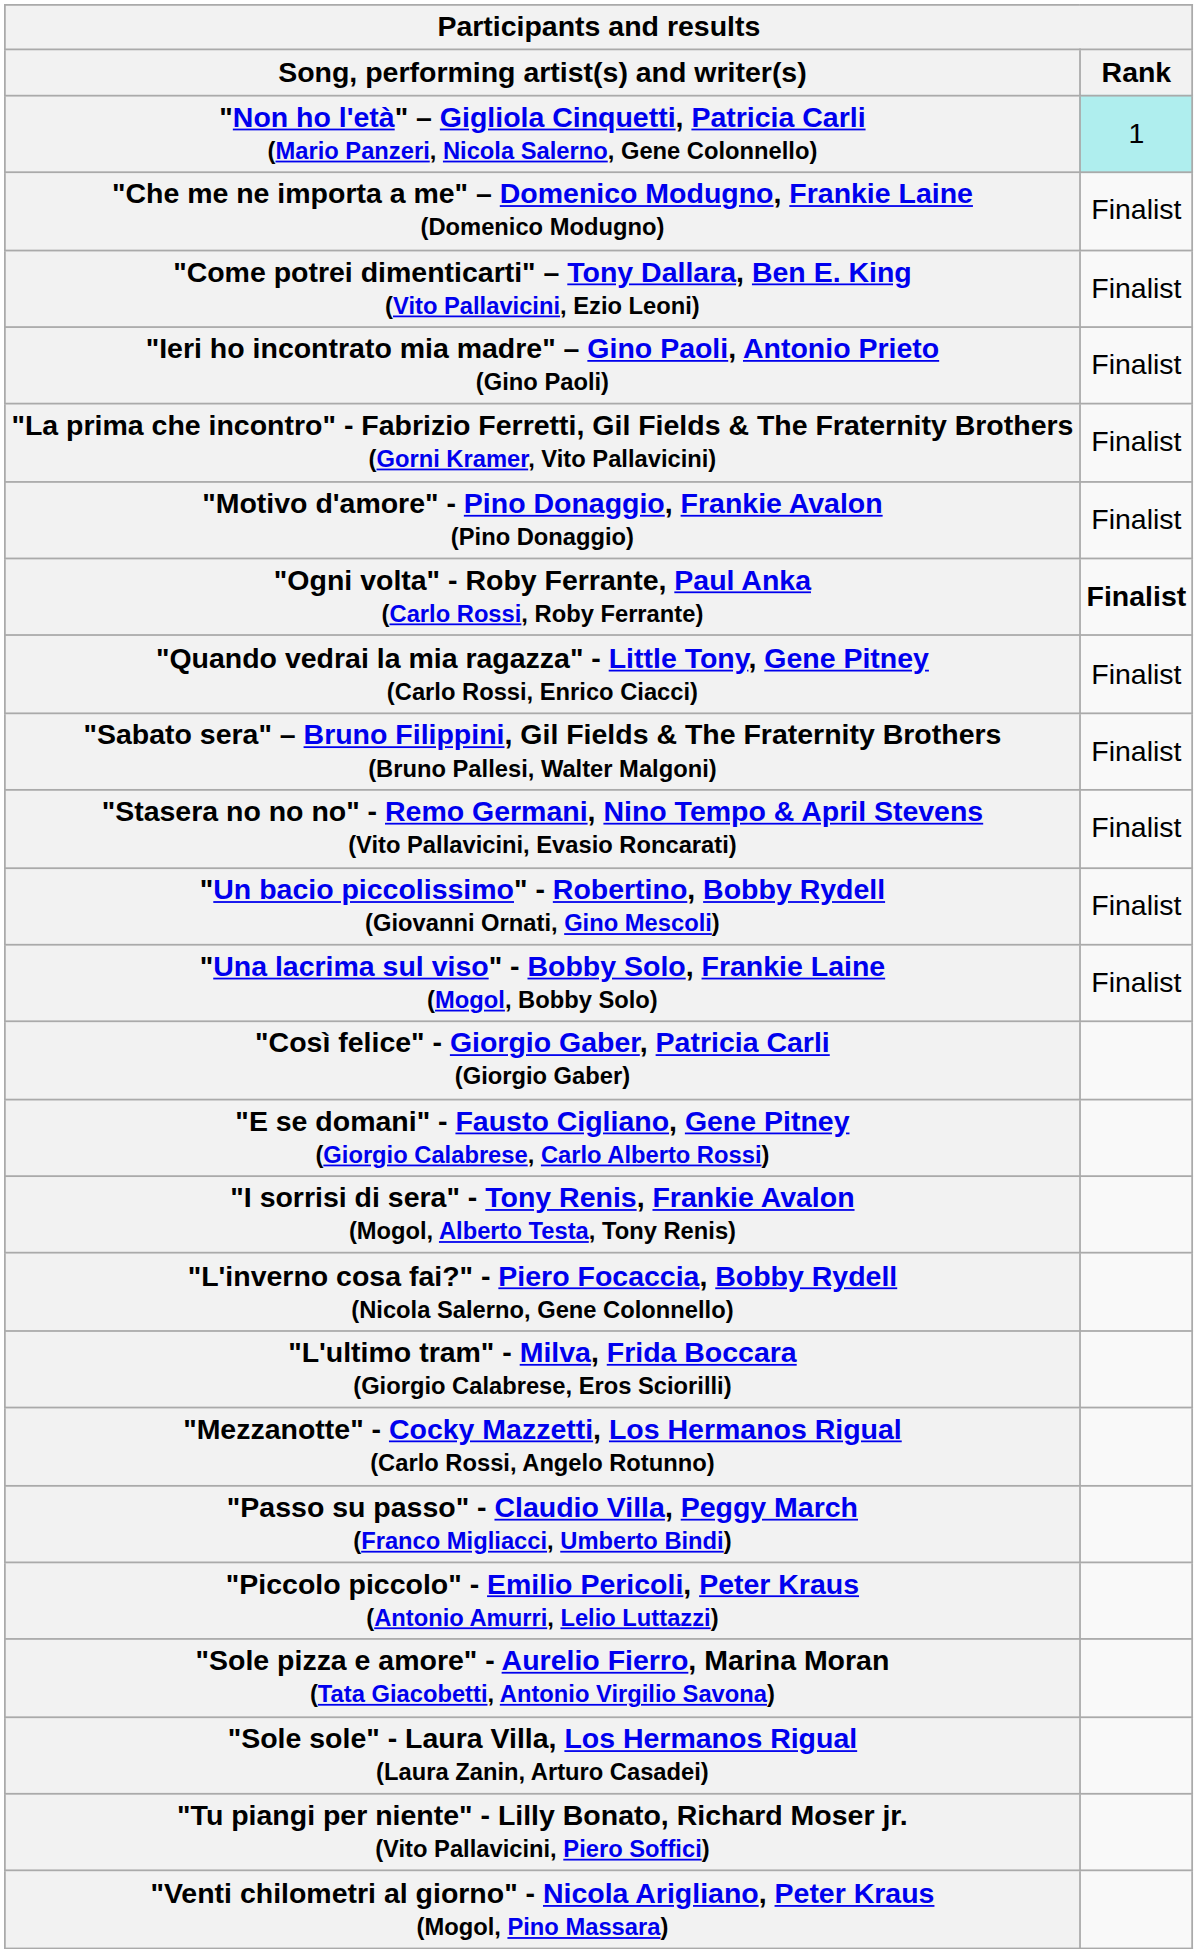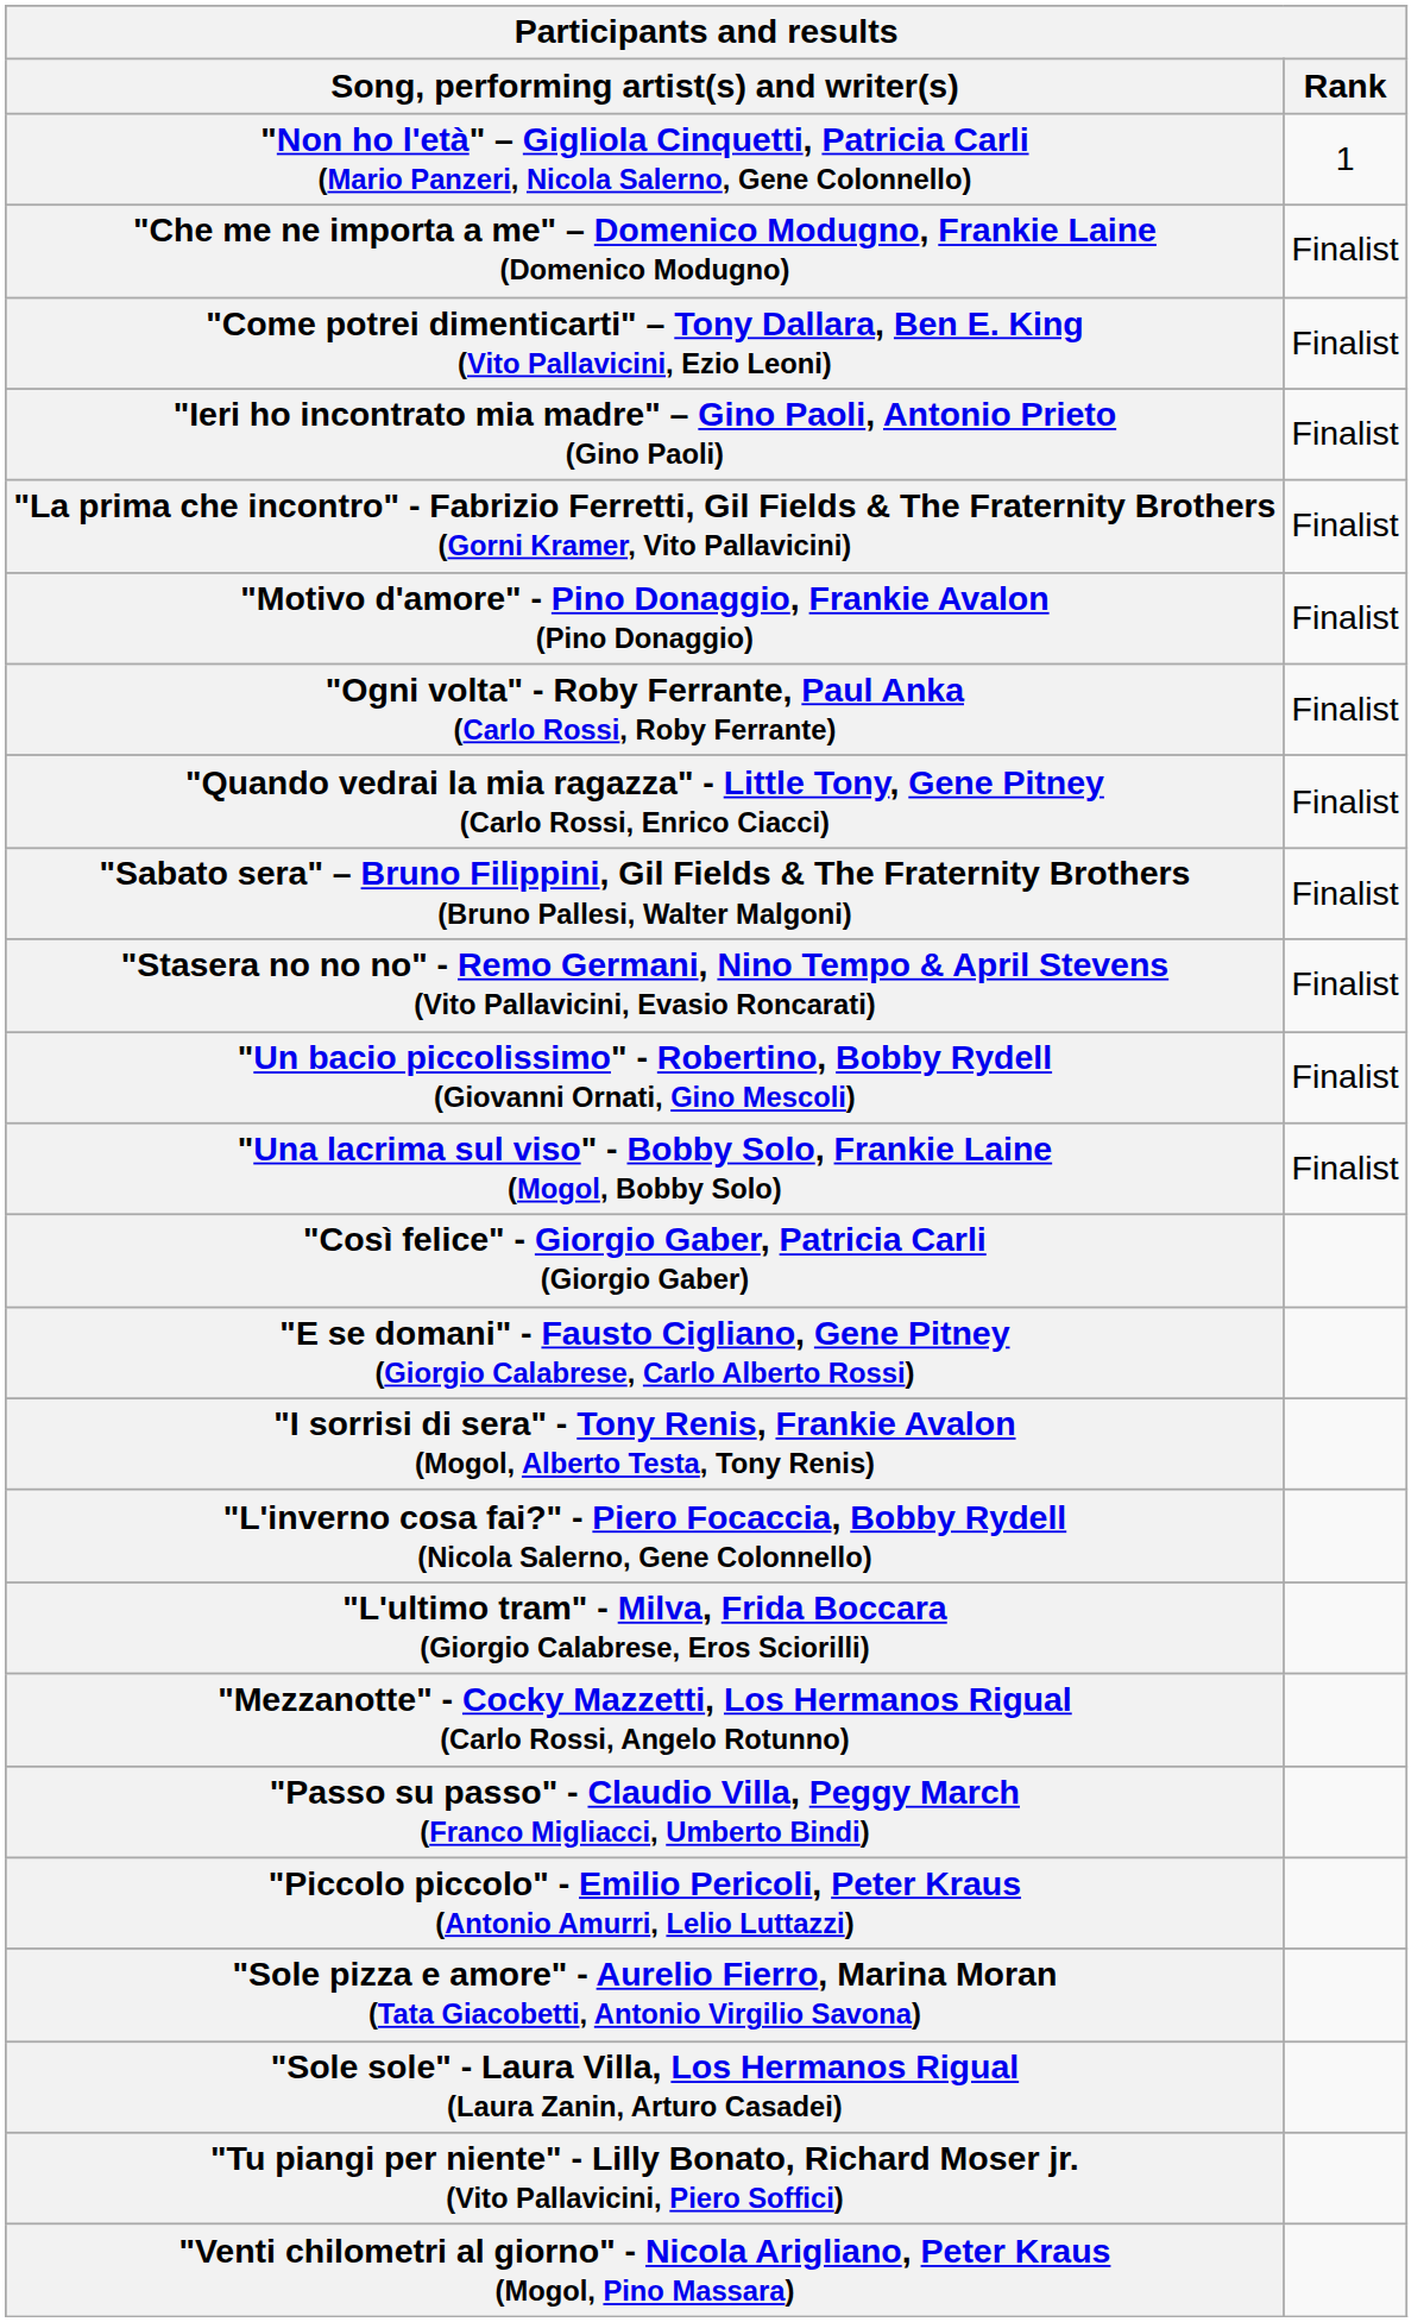row 3 | Rank: paleturquoise background -> no background
row 9 | Rank: bold -> normal
